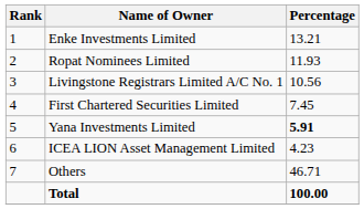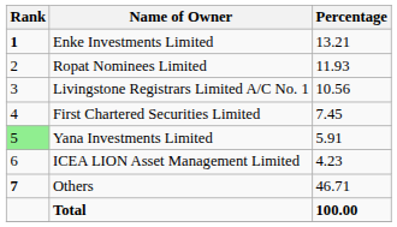Enke Investments Limited | Rank: normal -> bold
Yana Investments Limited | Rank: no background -> lightgreen background
Yana Investments Limited | Percentage: bold -> normal
Others | Rank: normal -> bold
